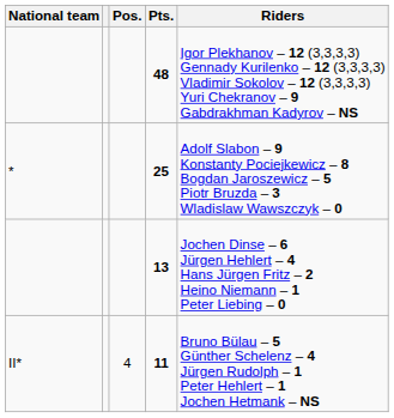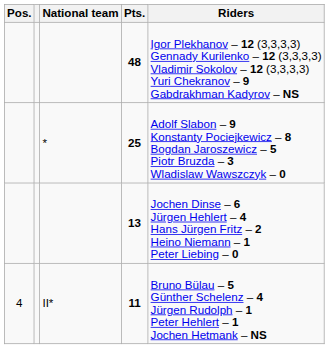columns swapped: Pos. <-> National team
